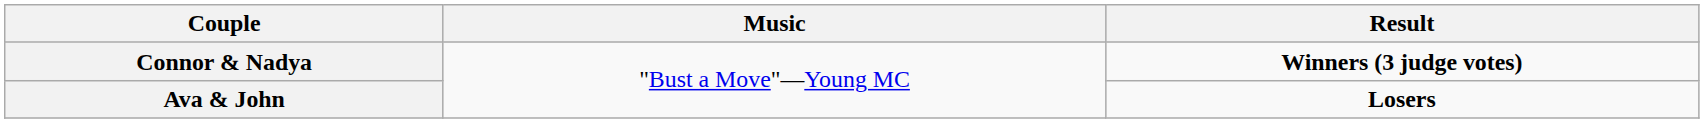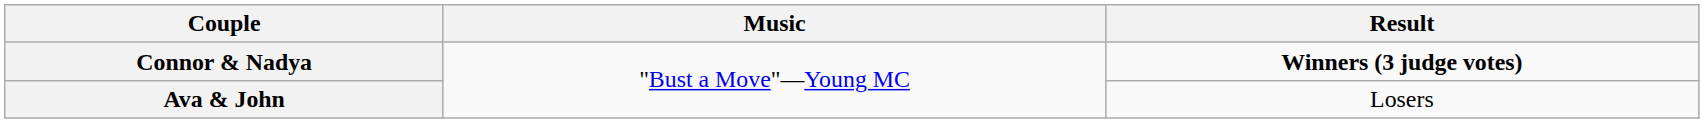Ava & John | Result: bold -> normal
